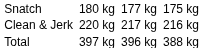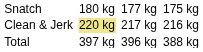Clean & Jerk | column 2: no background -> khaki background
